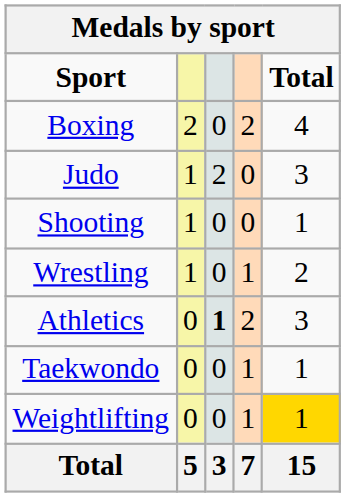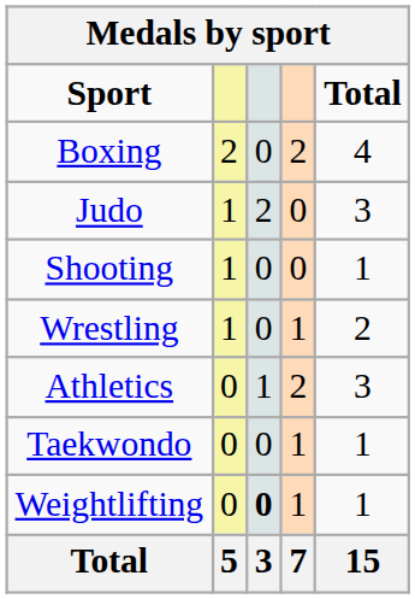Athletics | column 3: bold -> normal
Weightlifting | column 3: normal -> bold
Weightlifting | Total: gold background -> no background
